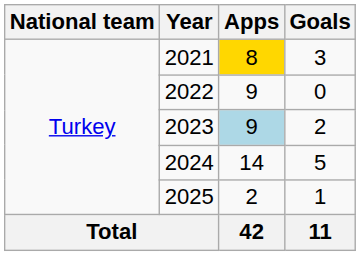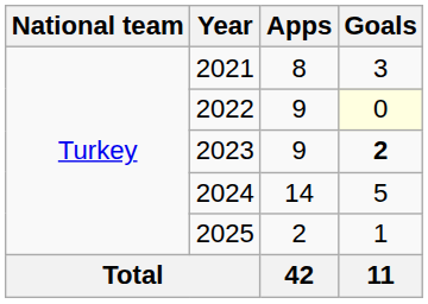2021 | Apps: gold background -> no background
2022 | Goals: no background -> lightyellow background
2023 | Apps: lightblue background -> no background
2023 | Goals: normal -> bold
